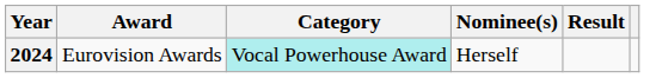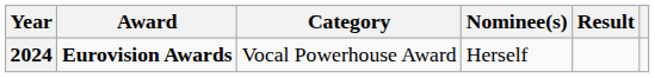2024 | Award: normal -> bold
2024 | Category: paleturquoise background -> no background
